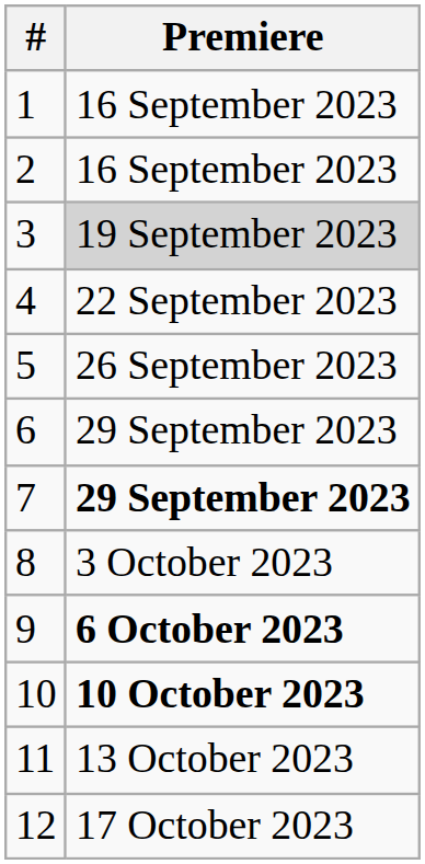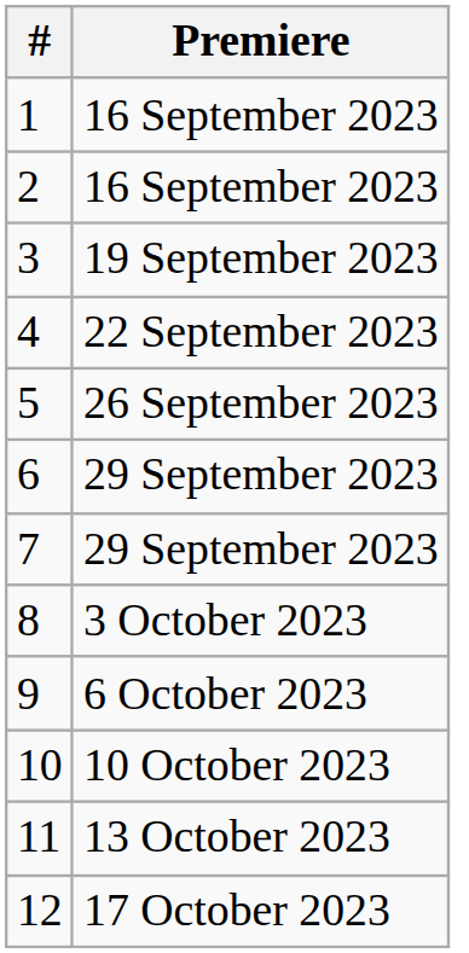3 | Premiere: lightgrey background -> no background
7 | Premiere: bold -> normal
9 | Premiere: bold -> normal
10 | Premiere: bold -> normal
